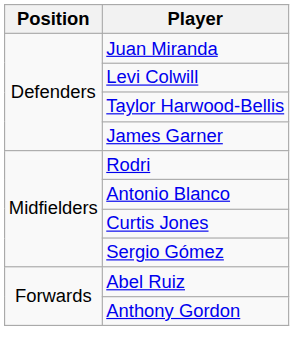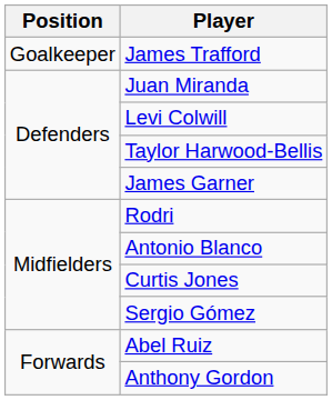+ row: Goalkeeper | James Trafford
